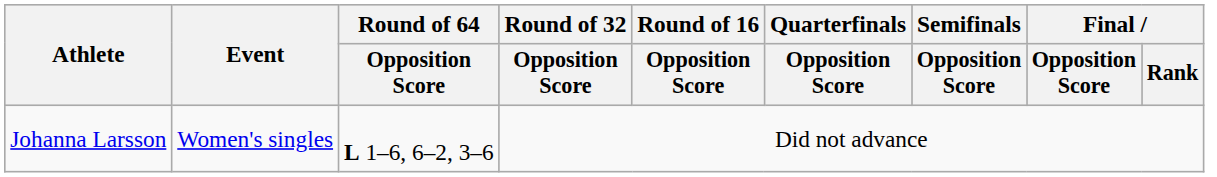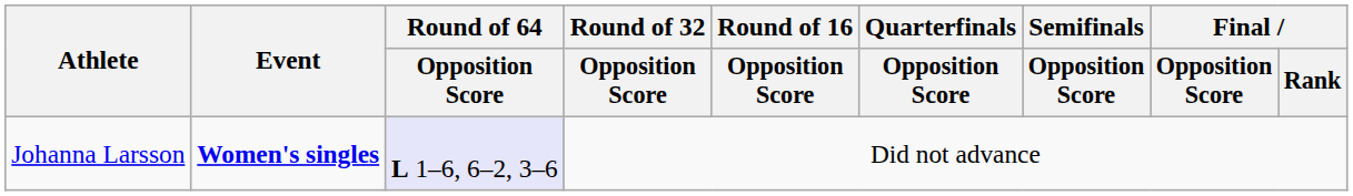Johanna Larsson | Event: normal -> bold
Johanna Larsson | Round of 64 / Opposition Score: no background -> lavender background
